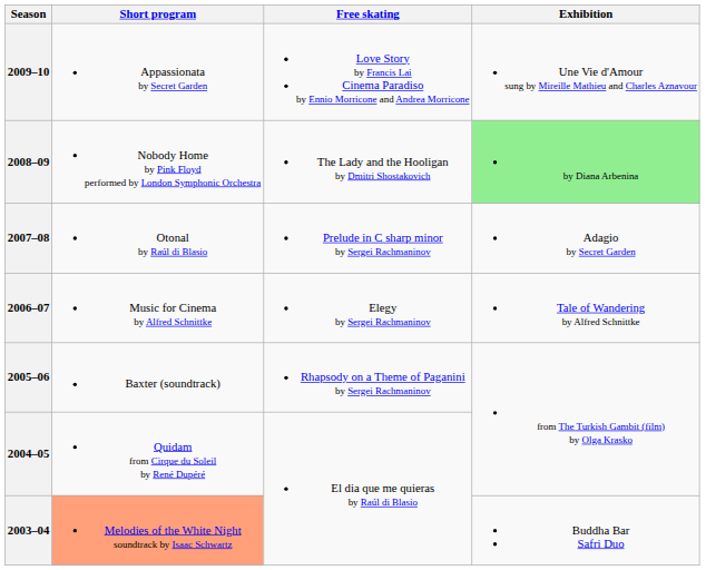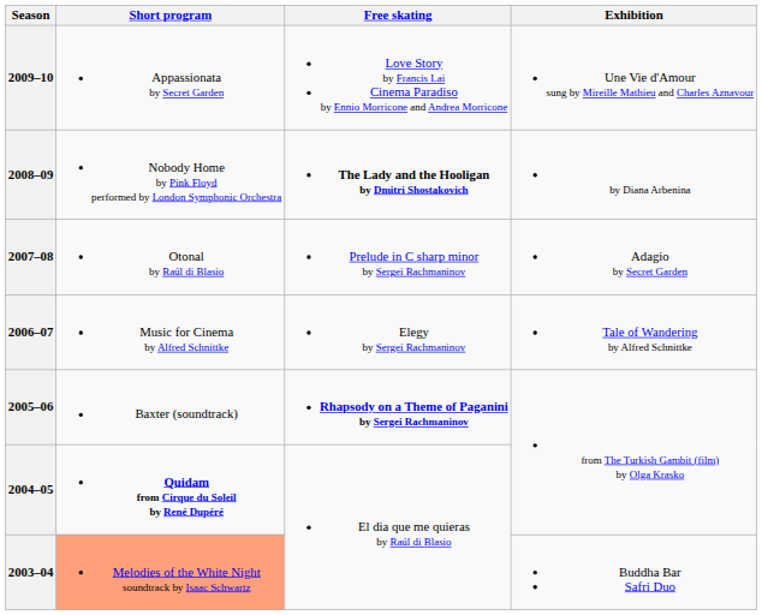2008–09 | Free skating: normal -> bold
2008–09 | Exhibition: lightgreen background -> no background
2005–06 | Free skating: normal -> bold
2004–05 | Short program: normal -> bold
